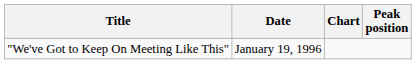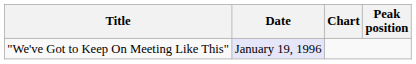"We've Got to Keep On Meeting Like This" | Date: no background -> lavender background
